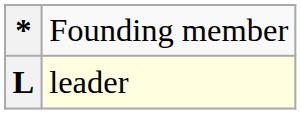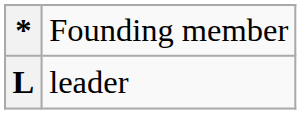L | column 2: lightyellow background -> no background
